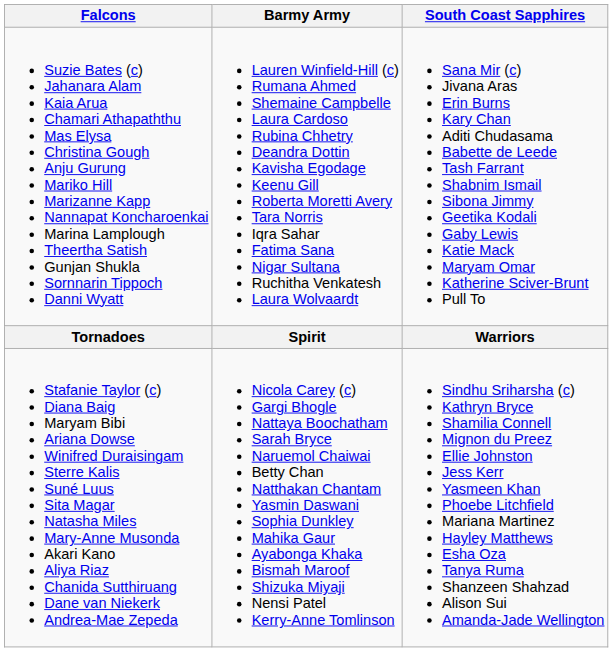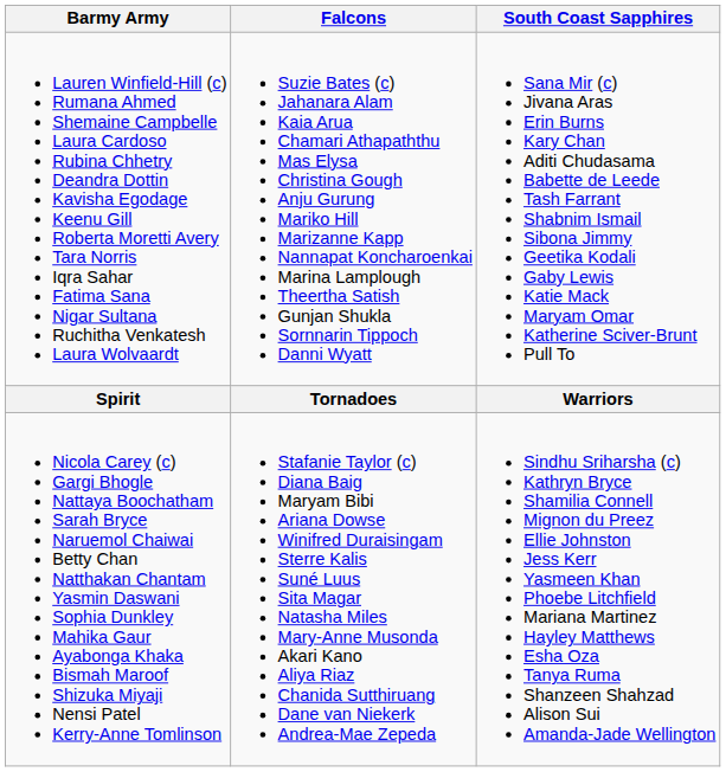columns swapped: Barmy Army <-> Falcons
